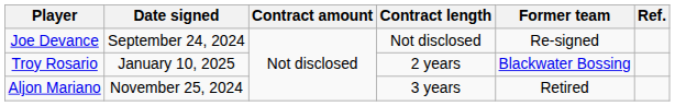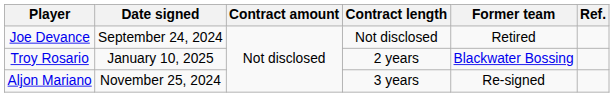Joe Devance | Former team: Re-signed -> Retired
Aljon Mariano | Former team: Retired -> Re-signed
